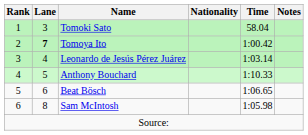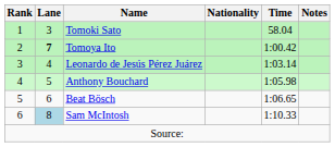Anthony Bouchard | Time: 1:10.33 -> 1:05.98
Sam McIntosh | Lane: no background -> lightblue background
Sam McIntosh | Time: 1:05.98 -> 1:10.33
